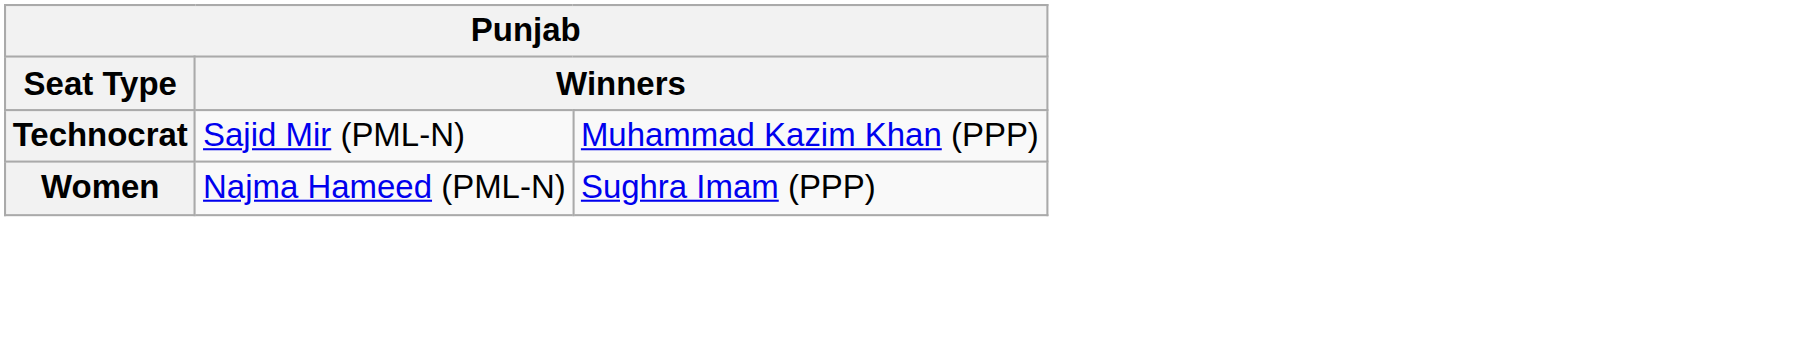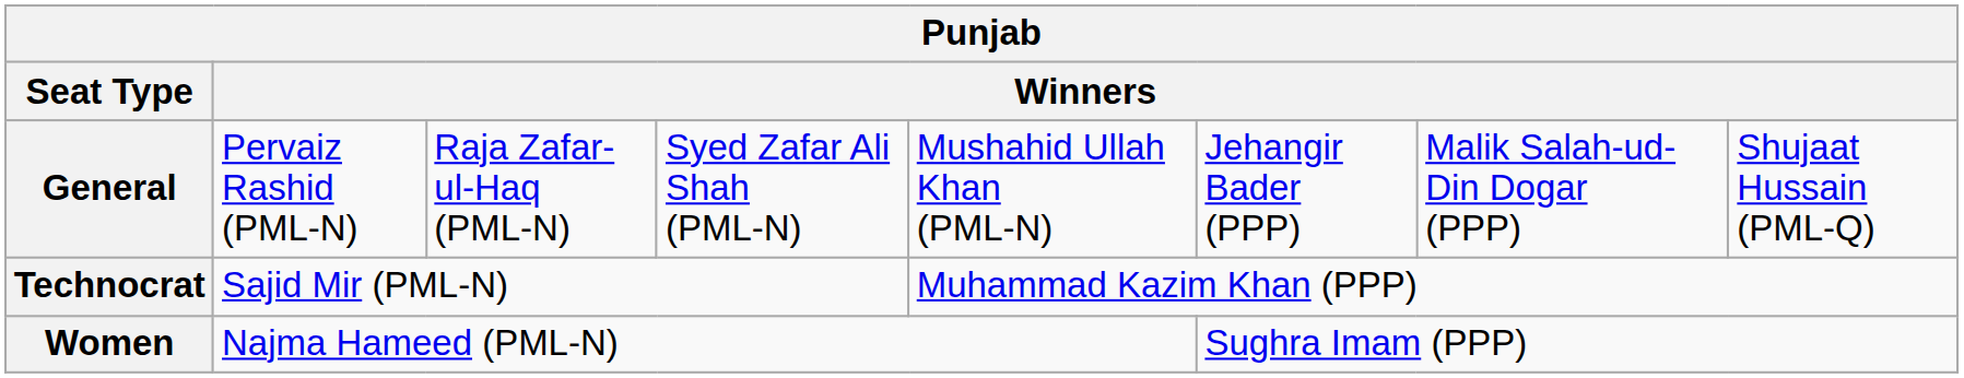+ row: General | Pervaiz Rashid (PML-N) | Raja Zafar-ul-Haq (PML-N) | Syed Zafar Ali Shah (PML-N) | Mushahid Ullah Khan (PML-N) | Jehangir Bader (PPP) | Malik Salah-ud-Din Dogar (PPP) | Shujaat Hussain (PML-Q)
